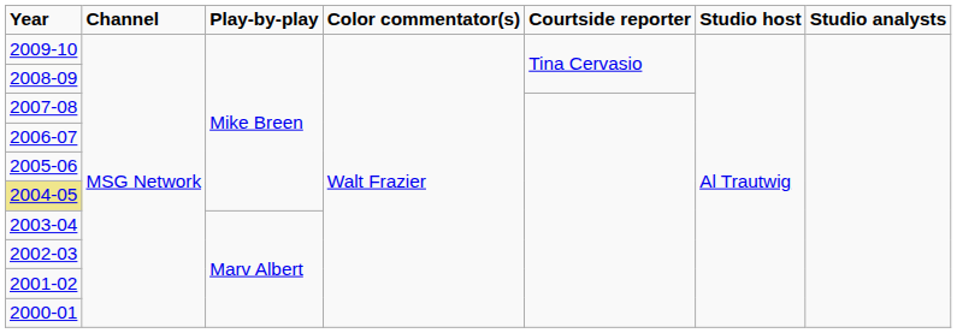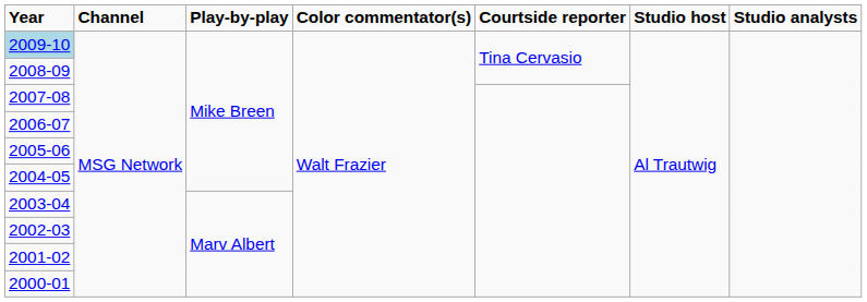2009-10 | Year: no background -> lightblue background
2004-05 | Year: khaki background -> no background
